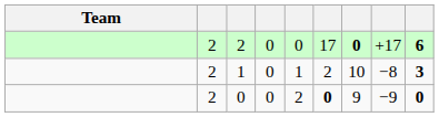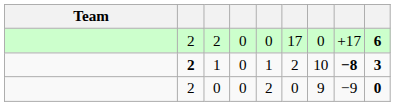row 2 | column 7: bold -> normal
row 3 | column 2: normal -> bold
row 3 | column 8: normal -> bold
row 4 | column 6: bold -> normal
